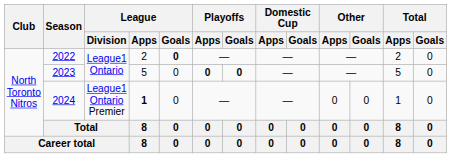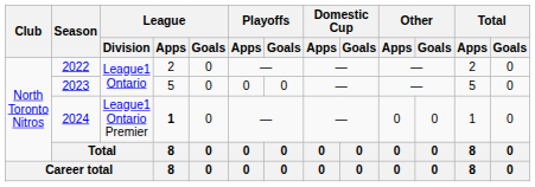2022 | League / Goals: bold -> normal
2023 | Playoffs / Apps: bold -> normal
2023 | Playoffs / Goals: bold -> normal
